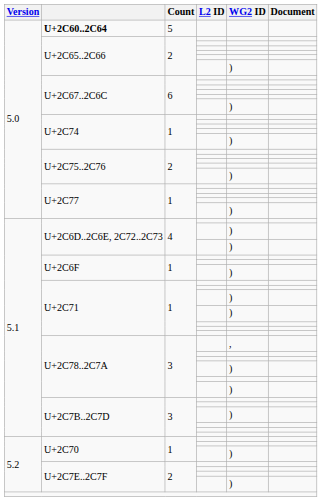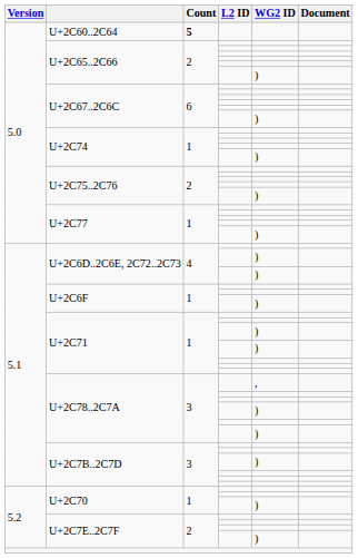U+2C60..2C64 | column 2: bold -> normal
U+2C60..2C64 | Count: normal -> bold
